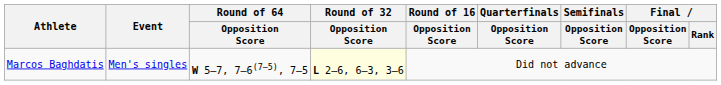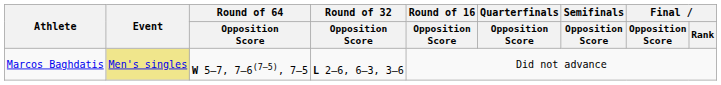Marcos Baghdatis | Event: no background -> khaki background
Marcos Baghdatis | Round of 32 / Opposition Score: lightyellow background -> no background
